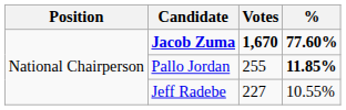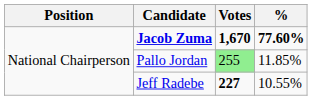Pallo Jordan | Votes: no background -> lightgreen background
Pallo Jordan | %: bold -> normal
Jeff Radebe | Votes: normal -> bold
